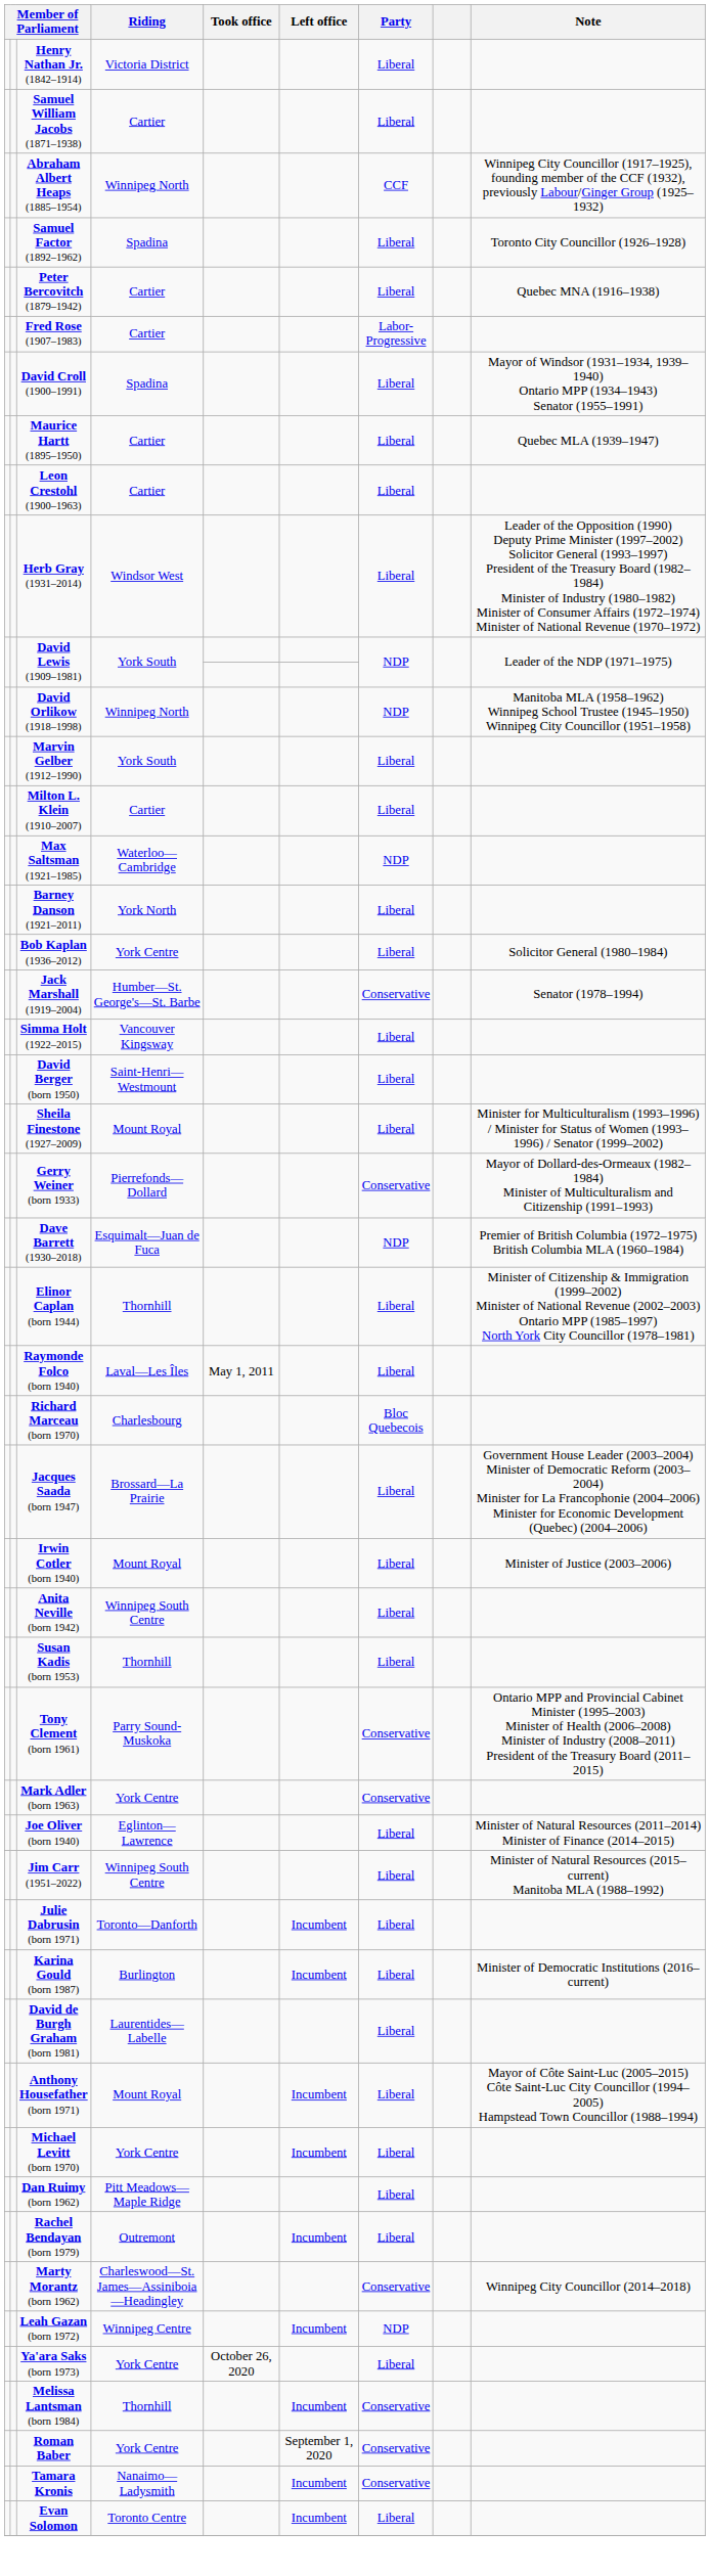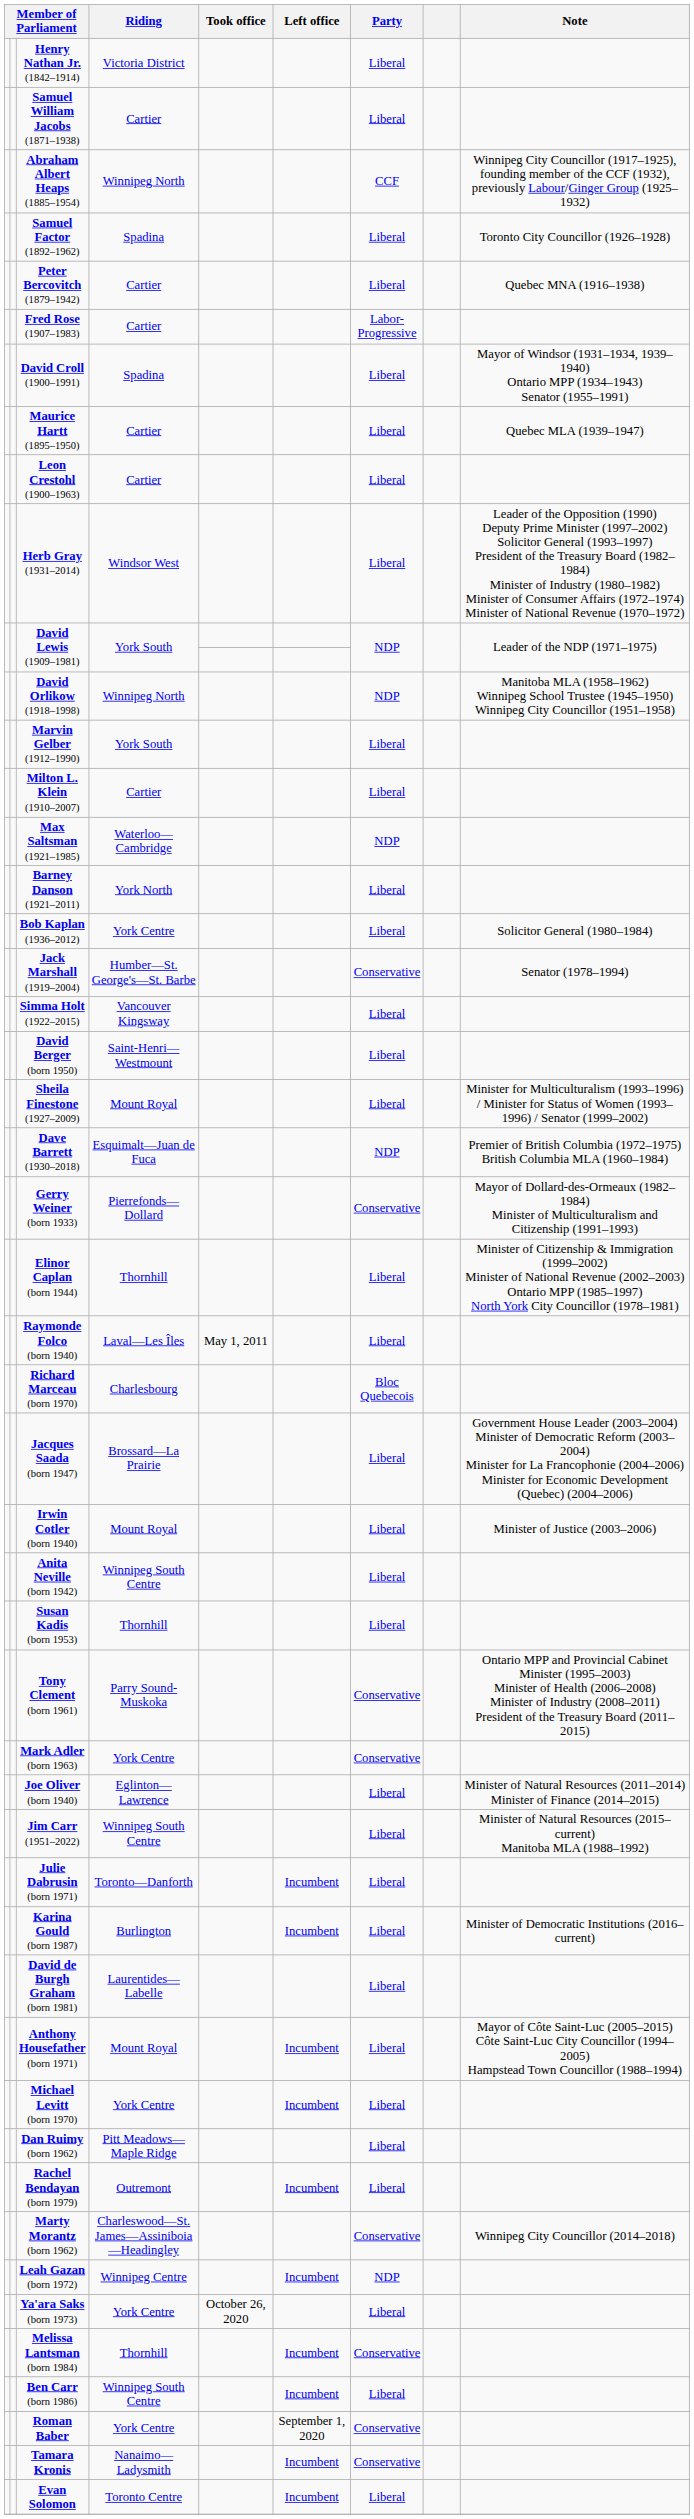rows swapped: Gerry Weiner (born 1933) <-> Dave Barrett (1930–2018)
+ row: Ben Carr (born 1986) | Winnipeg South Centre | Incumbent | Liberal
